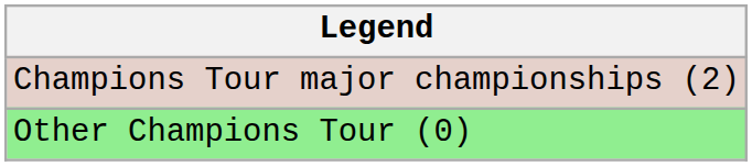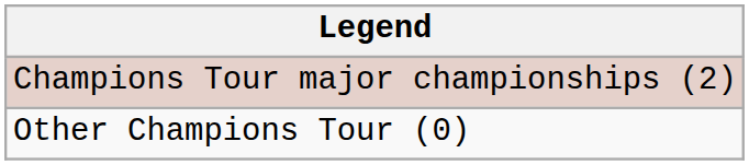row 3 | column 1: lightgreen background -> no background
